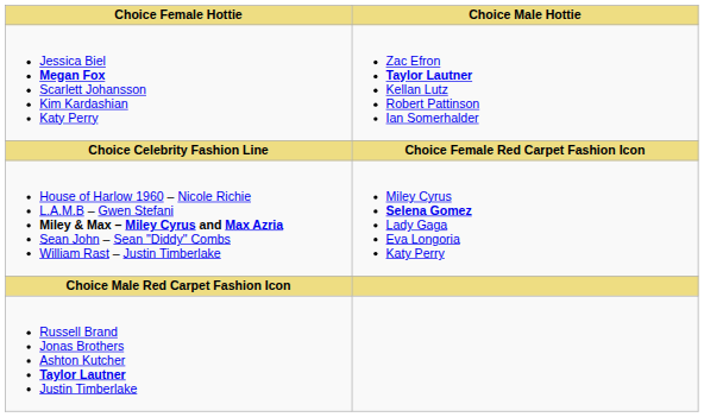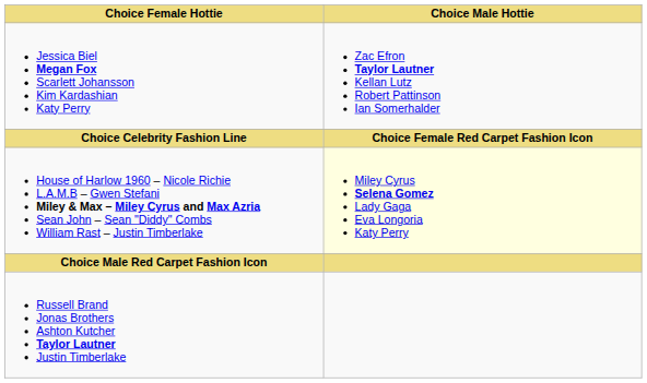row 4 | Choice Male Hottie: no background -> lightyellow background
